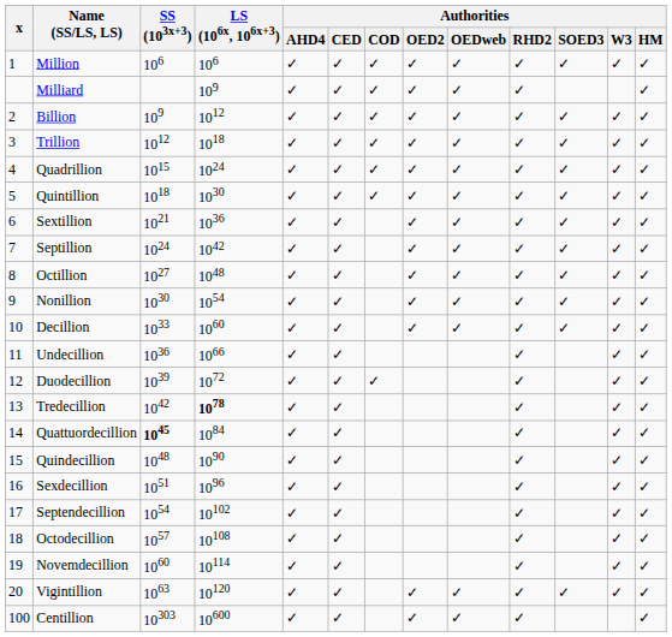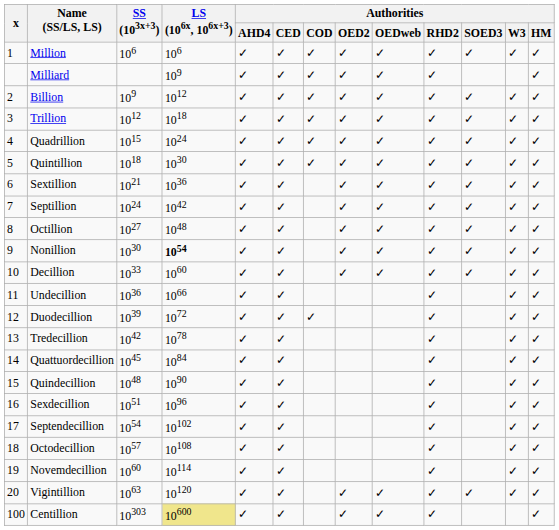Nonillion | LS (106x, 106x+3): normal -> bold
Tredecillion | LS (106x, 106x+3): bold -> normal
Quattuordecillion | SS (103x+3): bold -> normal
Centillion | LS (106x, 106x+3): no background -> khaki background
